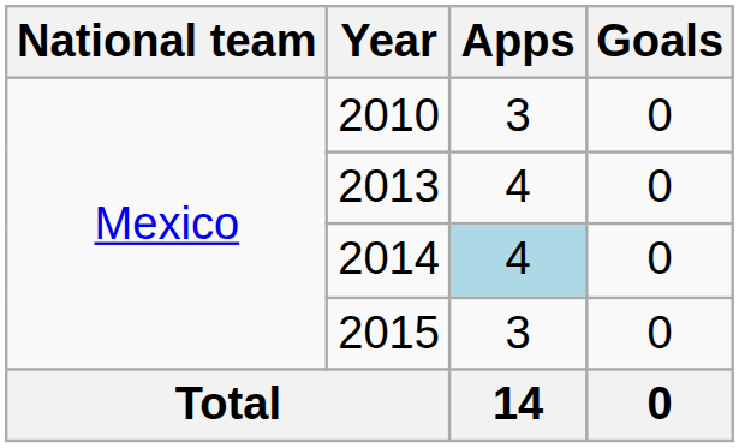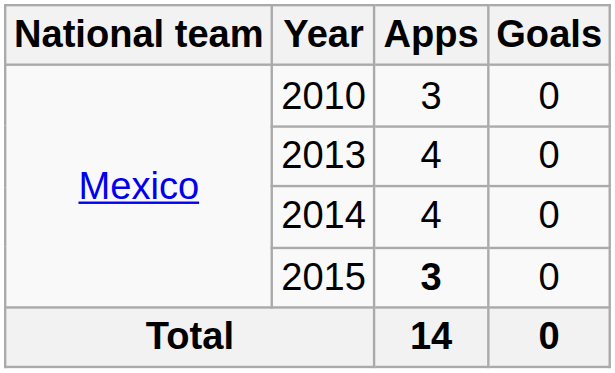2014 | Apps: lightblue background -> no background
2015 | Apps: normal -> bold
